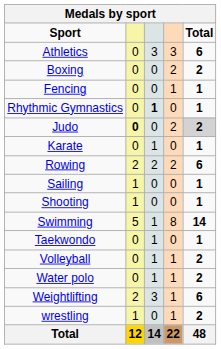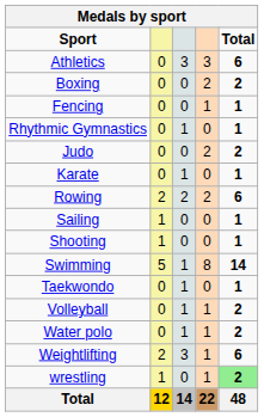Rhythmic Gymnastics | column 3: bold -> normal
Judo | column 2: bold -> normal
Judo | Total: lightgrey background -> no background
wrestling | Total: no background -> lightgreen background
